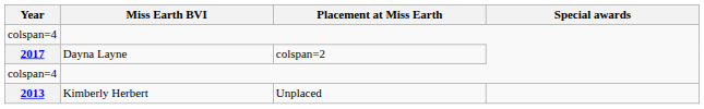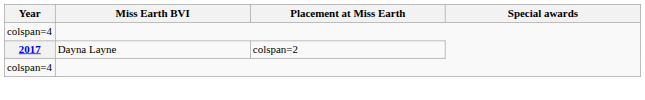- row: 2013 | Kimberly Herbert | Unplaced
